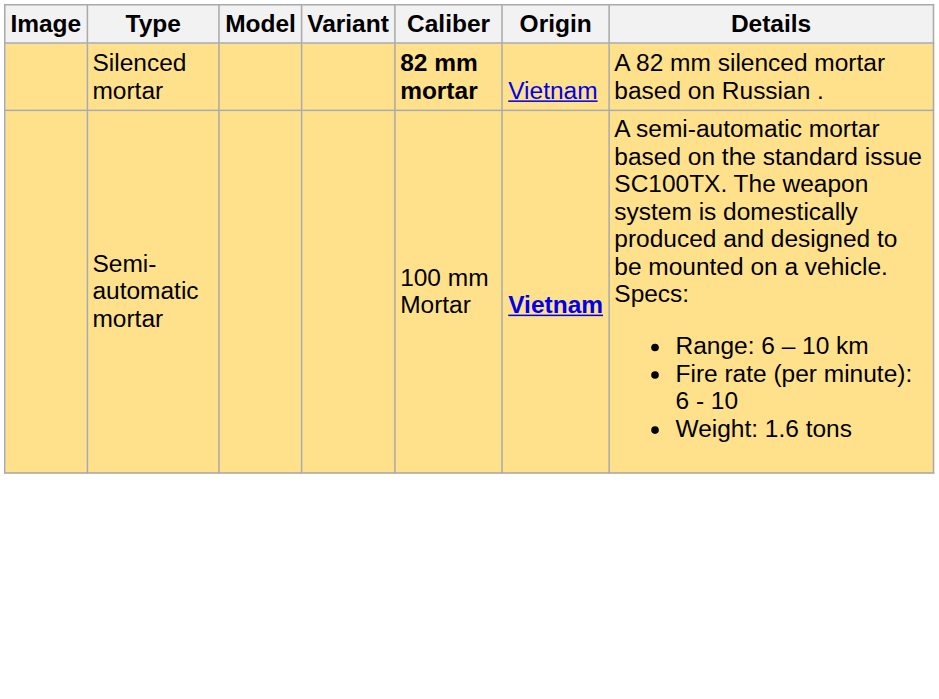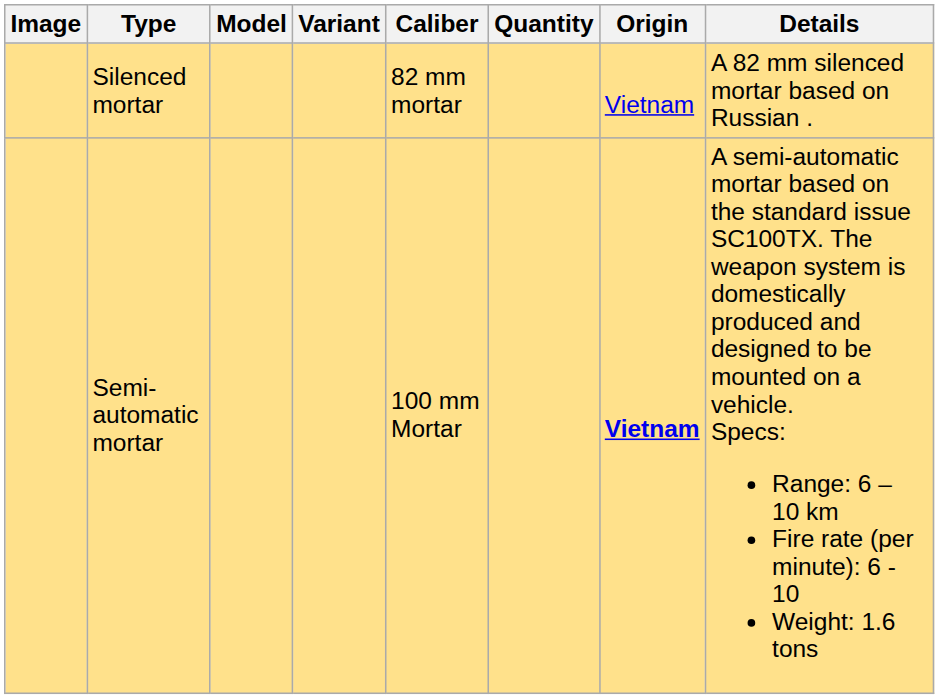+ column: Quantity
Silenced mortar | Caliber: bold -> normal
